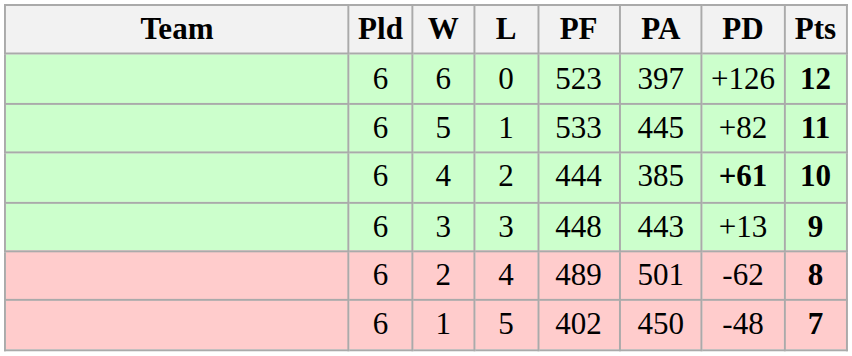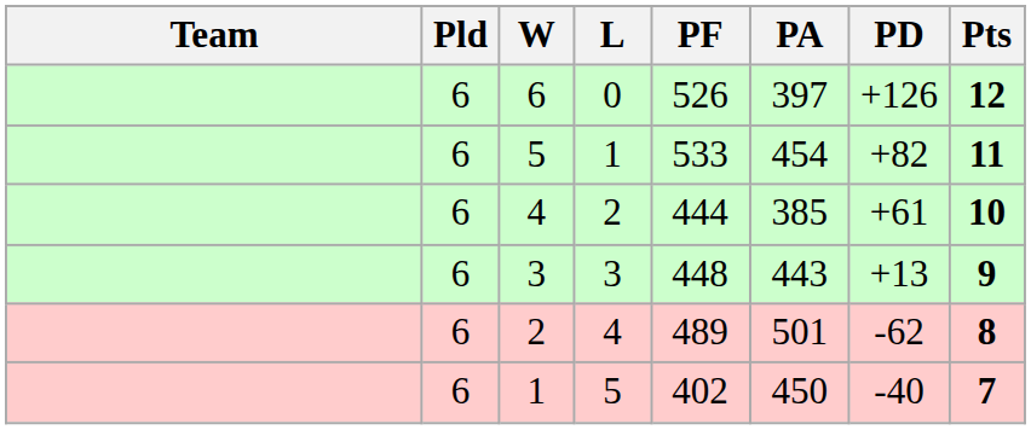row 2 | PF: 523 -> 526
row 3 | PA: 445 -> 454
row 4 | PD: bold -> normal
row 7 | PD: -48 -> -40
